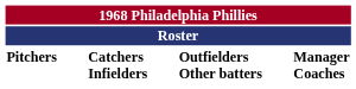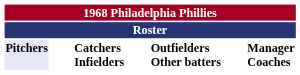Pitchers | column 1: no background -> lavender background
